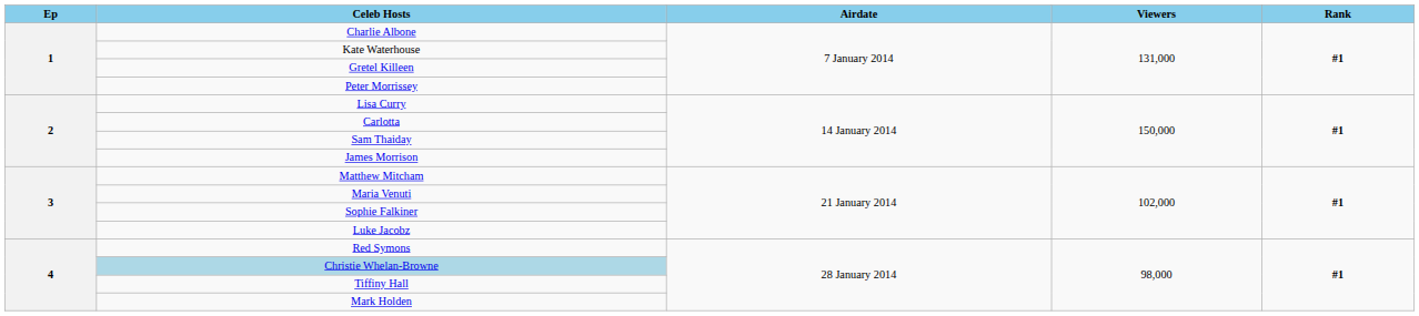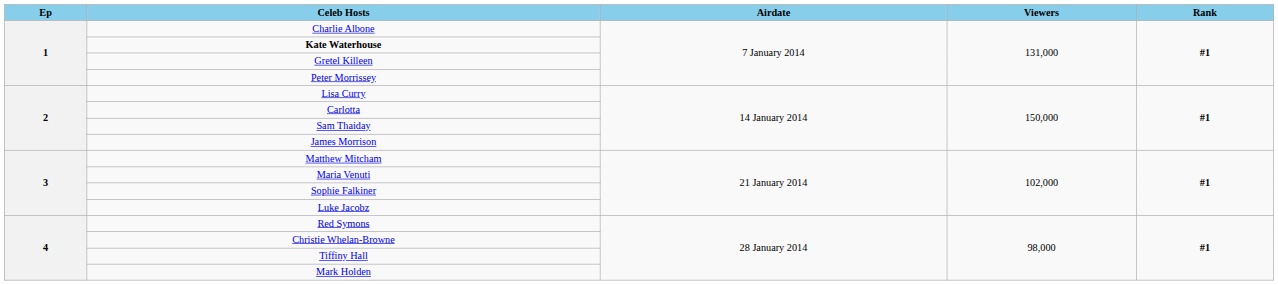Kate Waterhouse | Celeb Hosts: normal -> bold
Christie Whelan-Browne | Celeb Hosts: lightblue background -> no background
